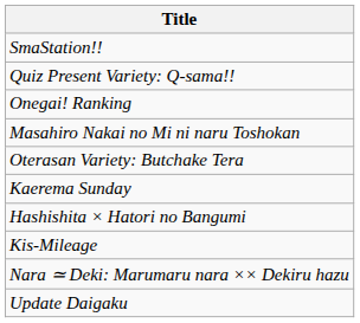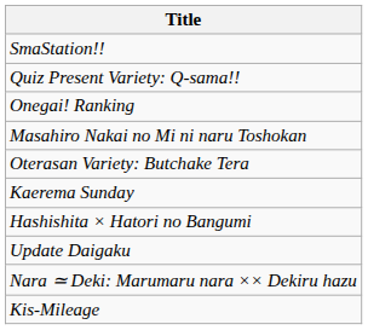row 9 | column 1: Kis-Mileage -> Update Daigaku
row 11 | column 1: Update Daigaku -> Kis-Mileage
